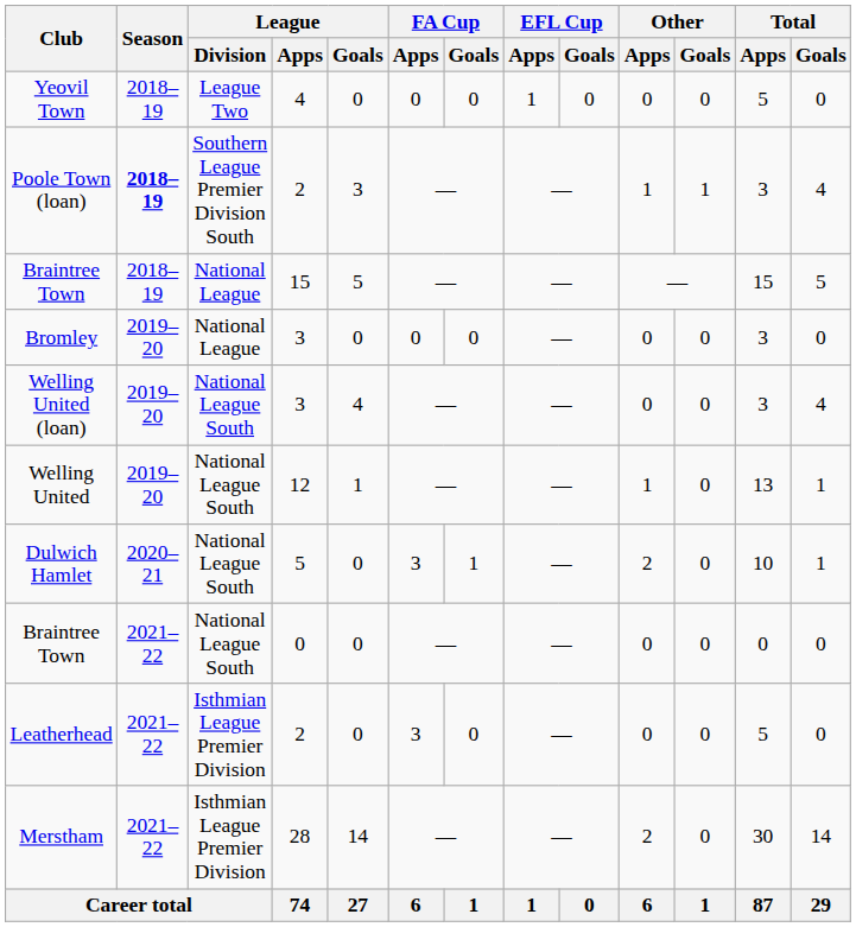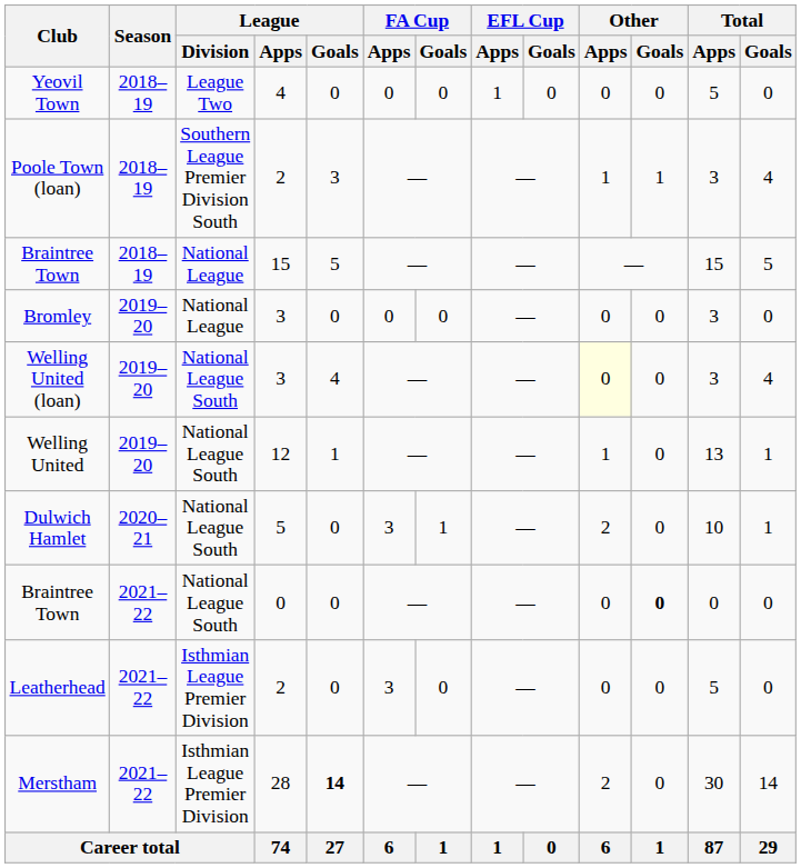Poole Town (loan) | Season: bold -> normal
Welling United (loan) | Other / Apps: no background -> lightyellow background
Braintree Town / 0 | Other / Goals: normal -> bold
Merstham | League / Goals: normal -> bold
